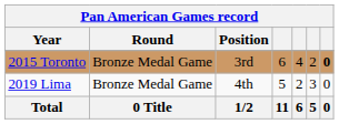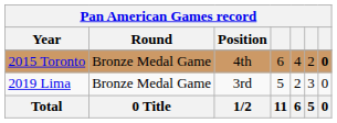2015 Toronto | Position: 3rd -> 4th
2019 Lima | Position: 4th -> 3rd
